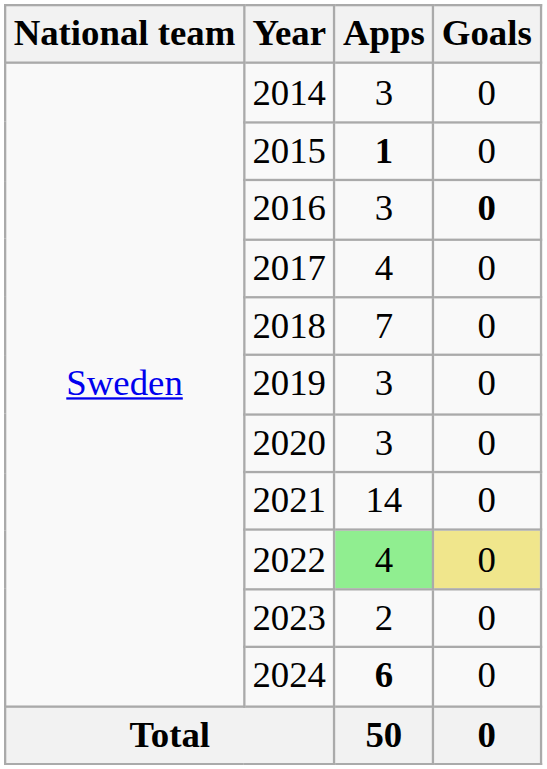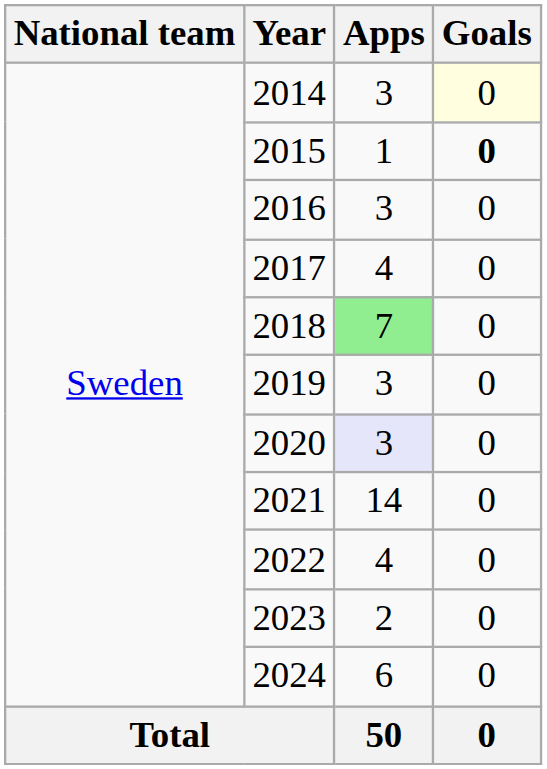2014 | Goals: no background -> lightyellow background
2015 | Apps: bold -> normal
2015 | Goals: normal -> bold
2016 | Goals: bold -> normal
2018 | Apps: no background -> lightgreen background
2020 | Apps: no background -> lavender background
2022 | Apps: lightgreen background -> no background
2022 | Goals: khaki background -> no background
2024 | Apps: bold -> normal
